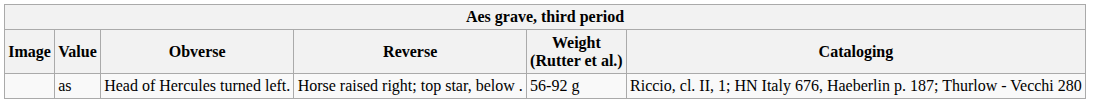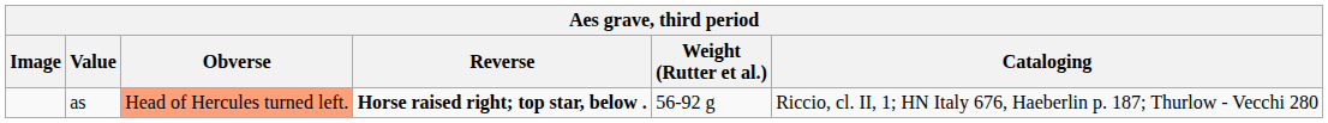as | Obverse: no background -> lightsalmon background
as | Reverse: normal -> bold
